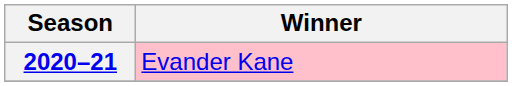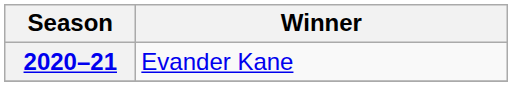2020–21 | Winner: pink background -> no background
